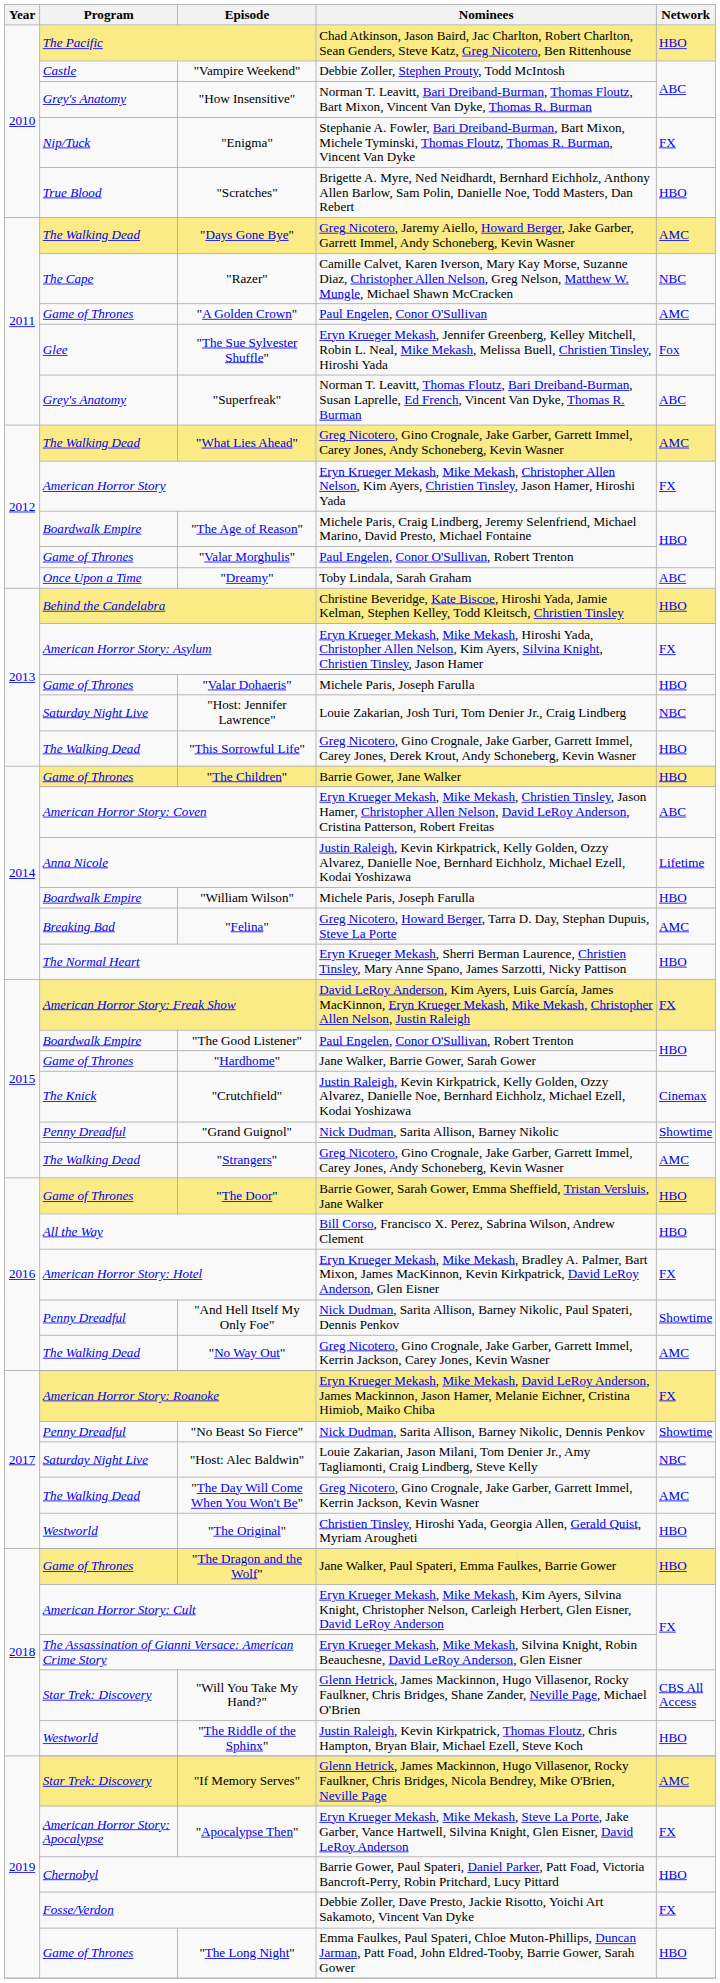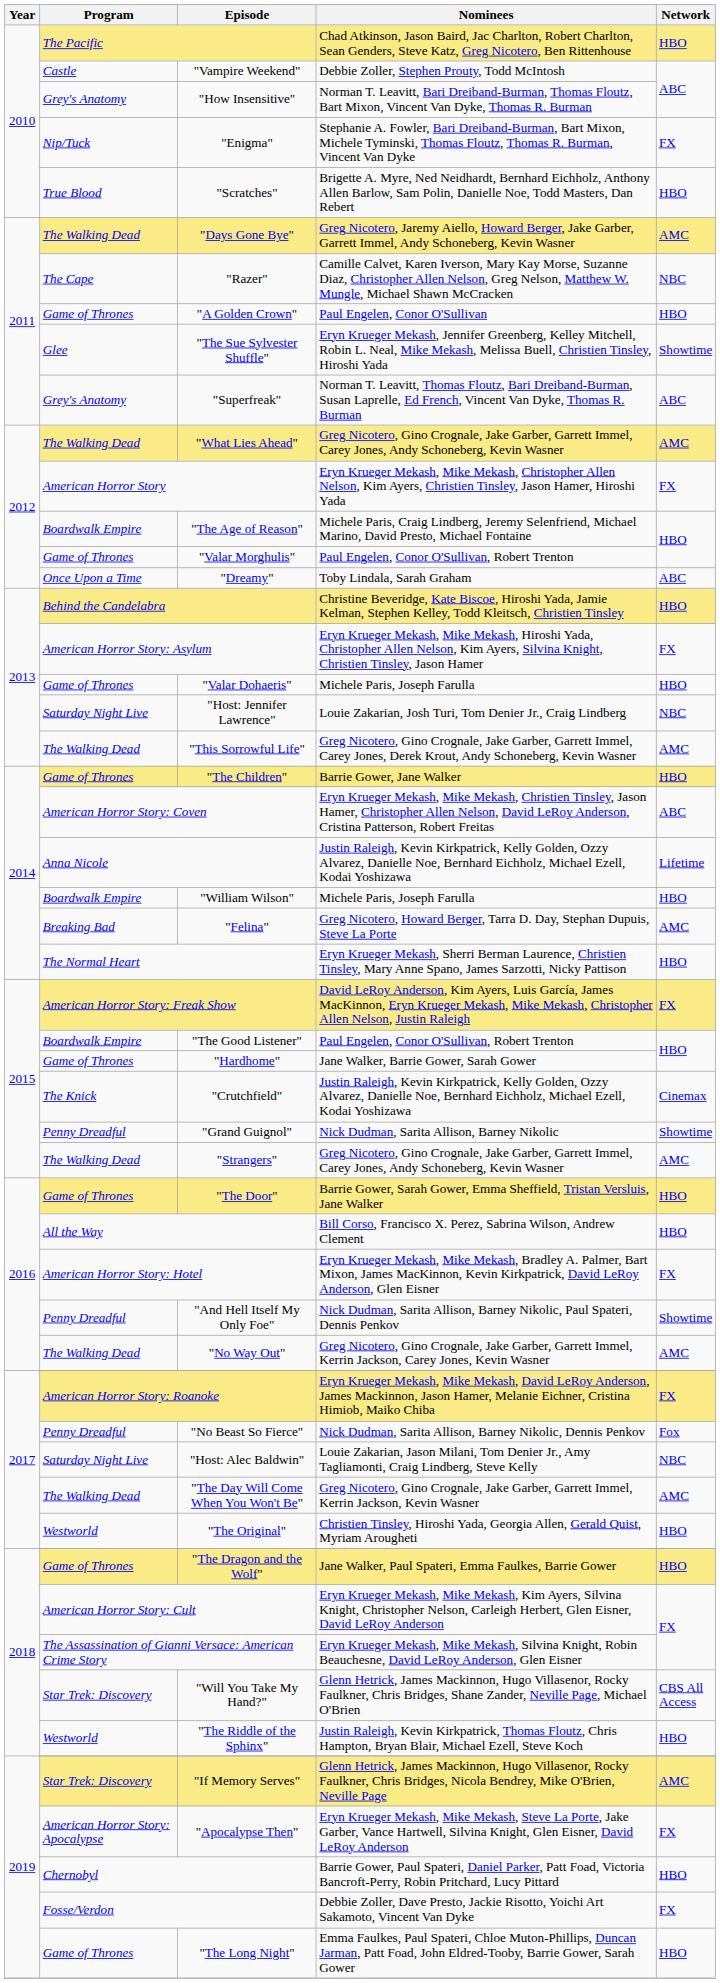"A Golden Crown" | Network: AMC -> HBO
"The Sue Sylvester Shuffle" | Network: Fox -> Showtime
"This Sorrowful Life" | Network: HBO -> AMC
"No Beast So Fierce" | Network: Showtime -> Fox
